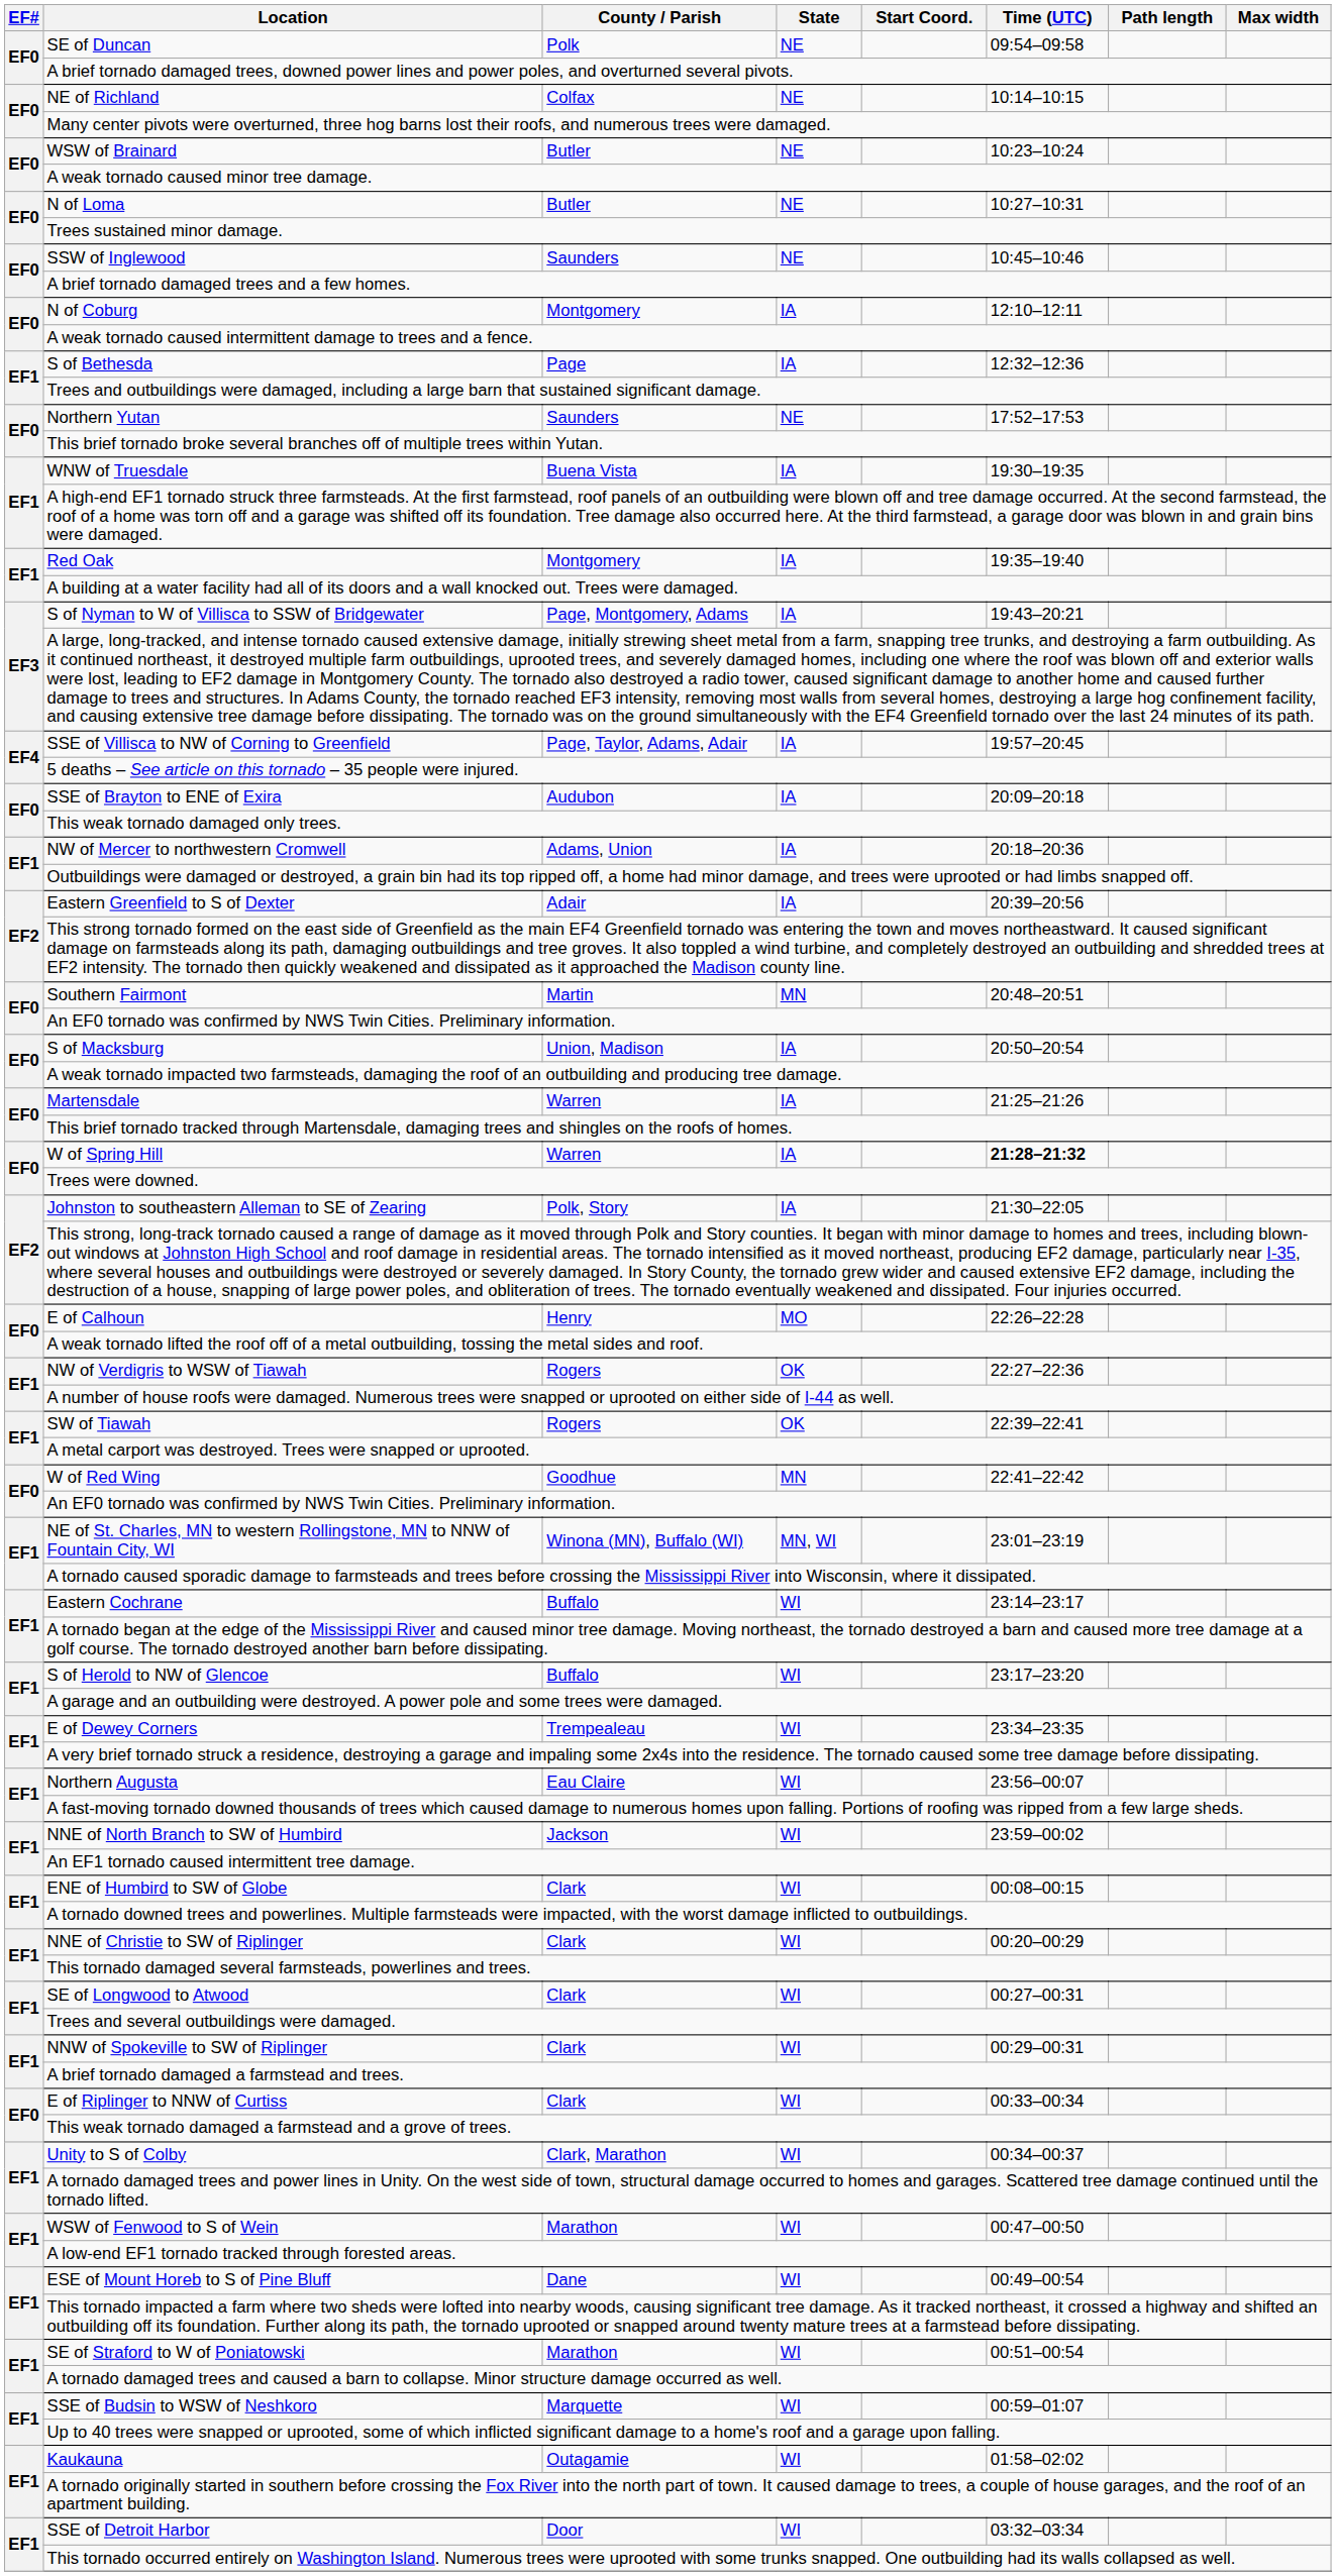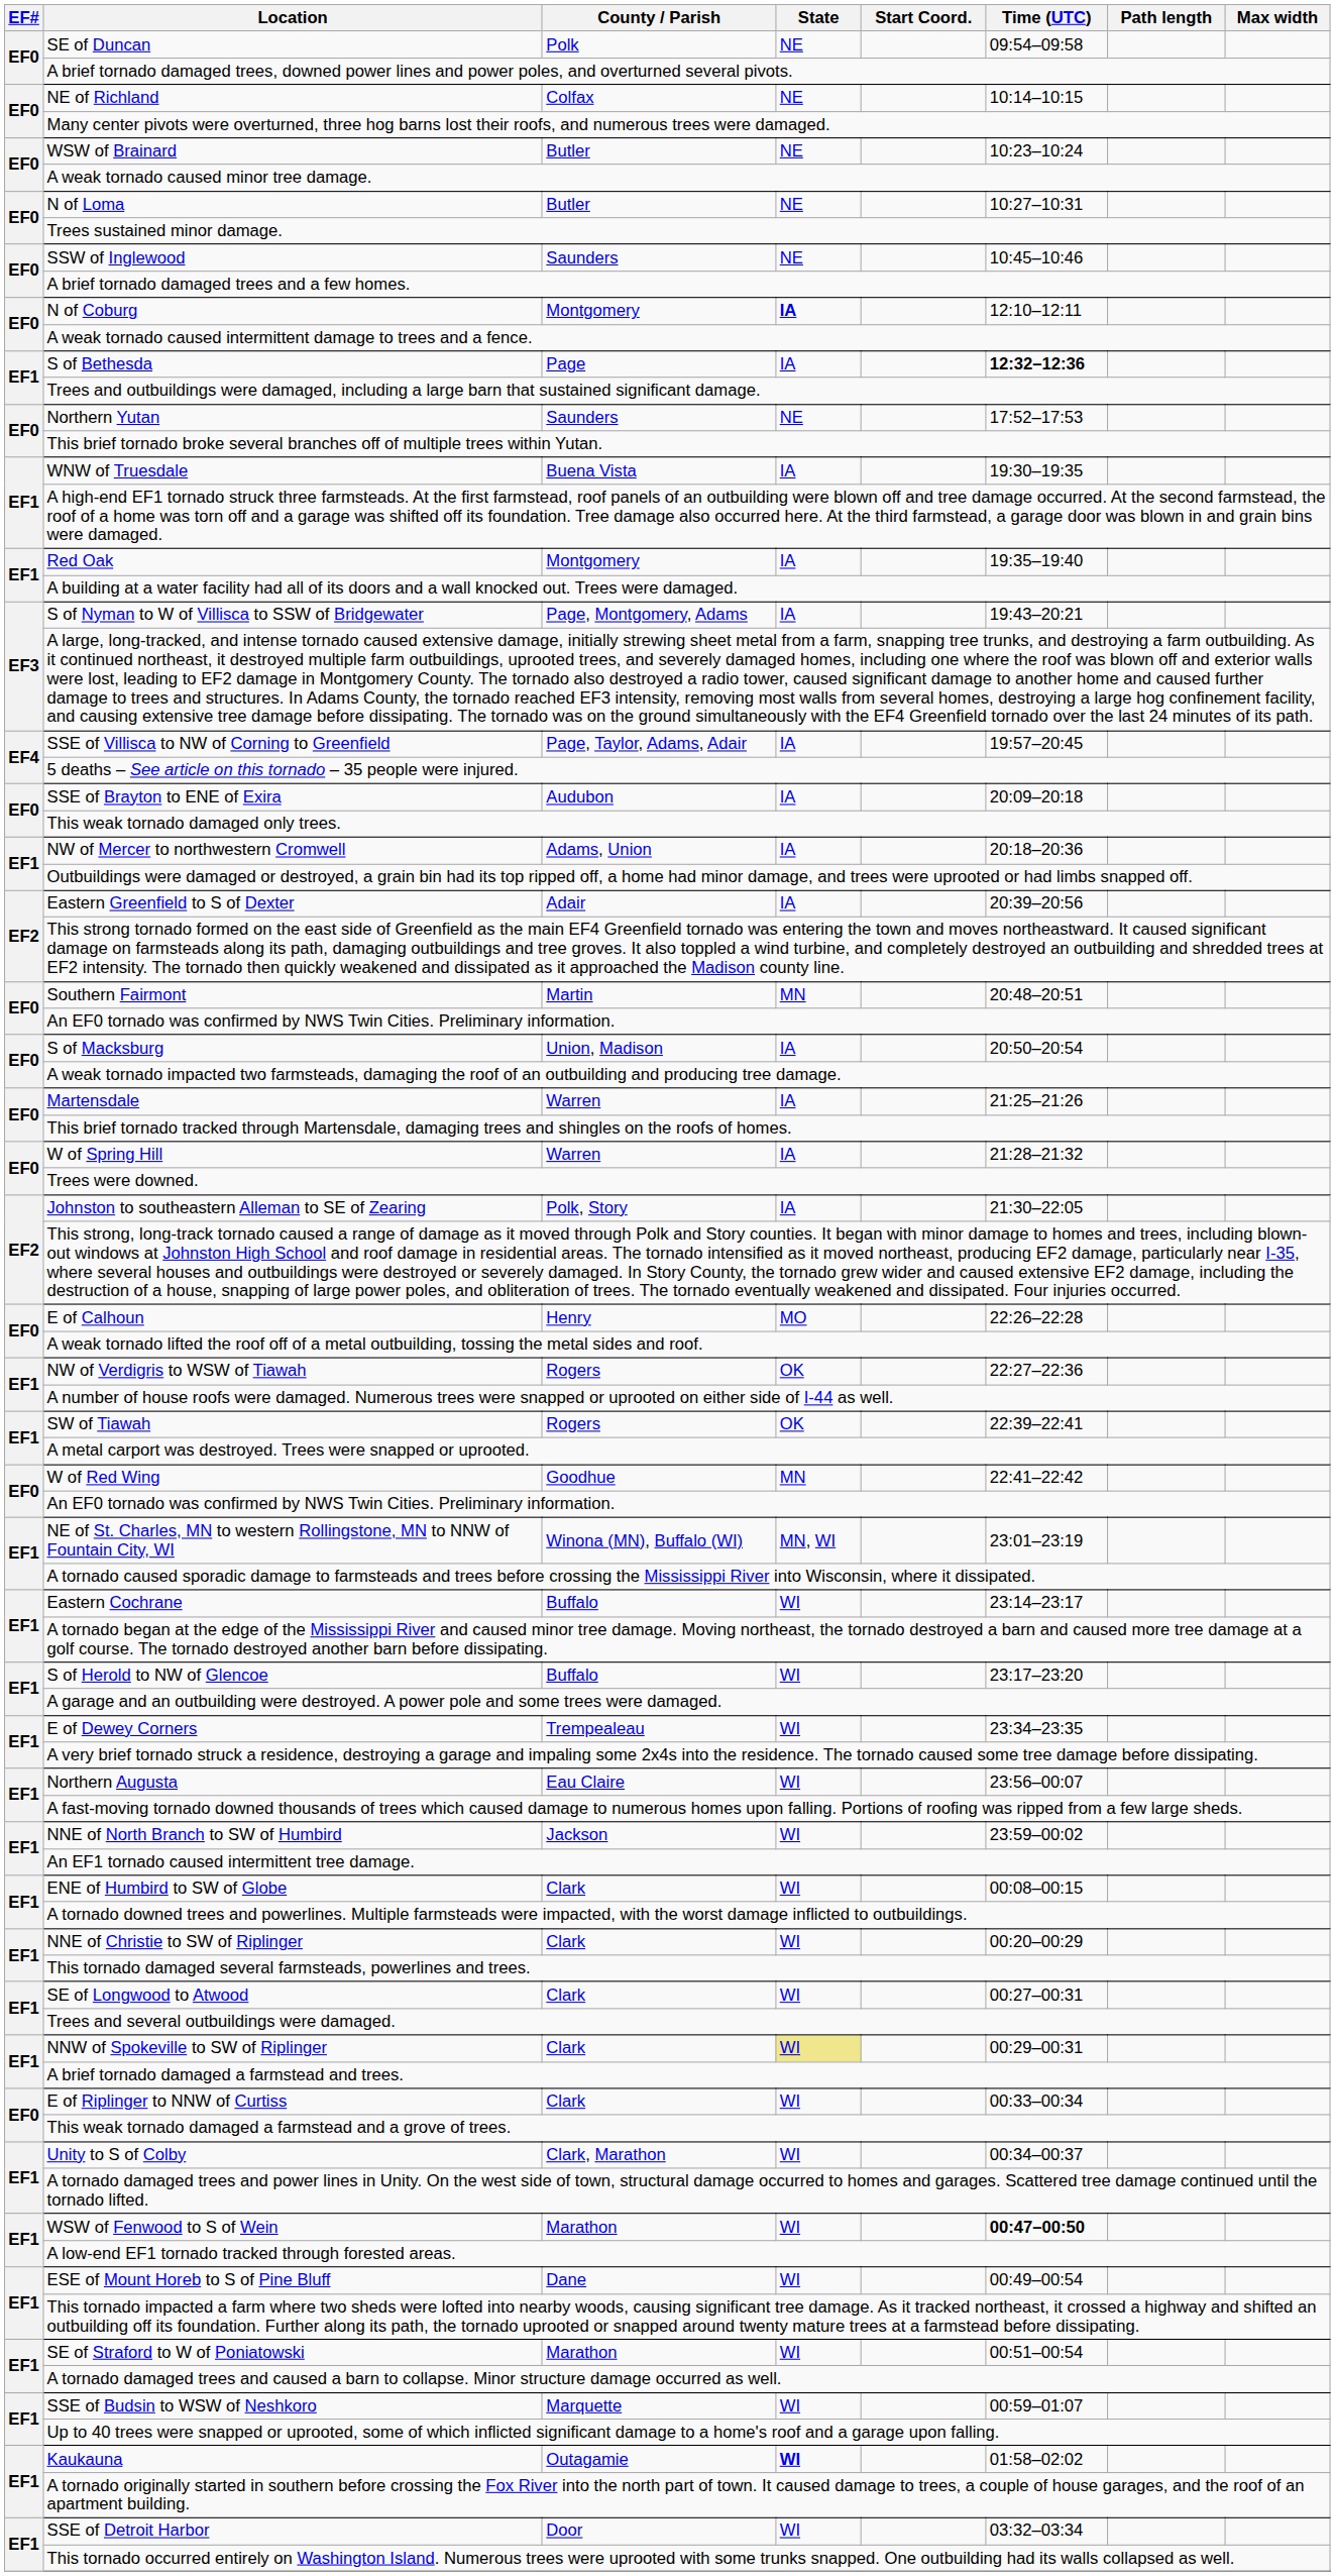N of Coburg | State: normal -> bold
S of Bethesda | Time (UTC): normal -> bold
W of Spring Hill | Time (UTC): bold -> normal
NNW of Spokeville to SW of Riplinger | State: no background -> khaki background
WSW of Fenwood to S of Wein | Time (UTC): normal -> bold
Kaukauna | State: normal -> bold
